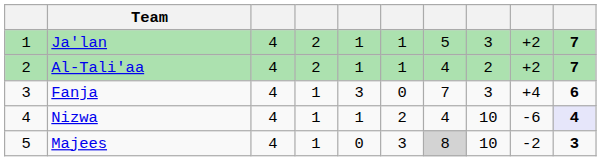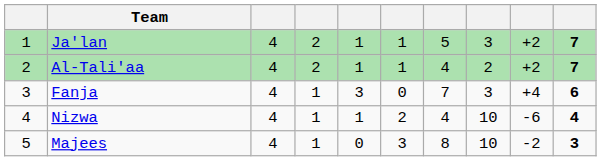Nizwa | column 10: lavender background -> no background
Majees | column 7: lightgrey background -> no background
